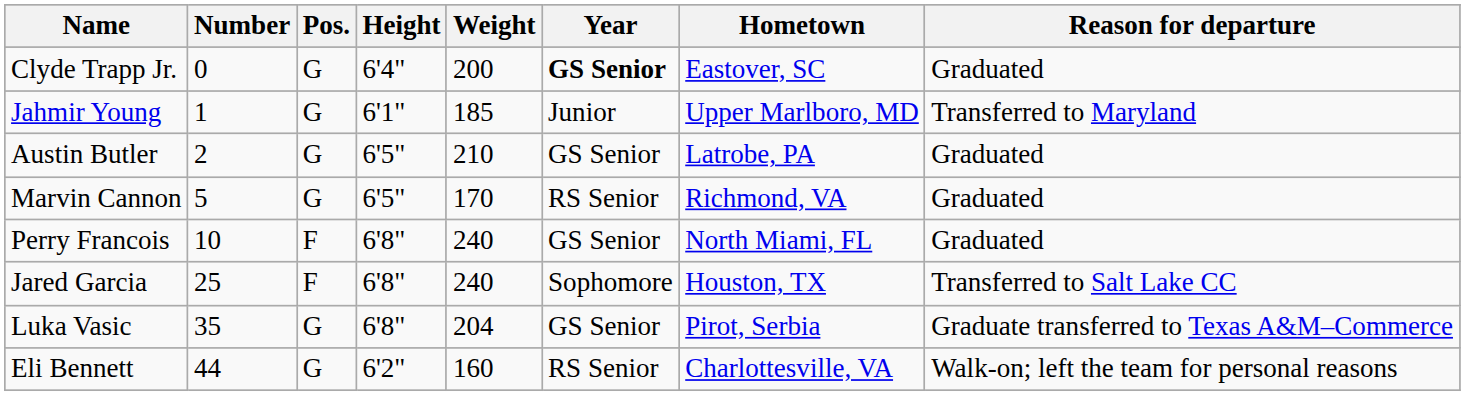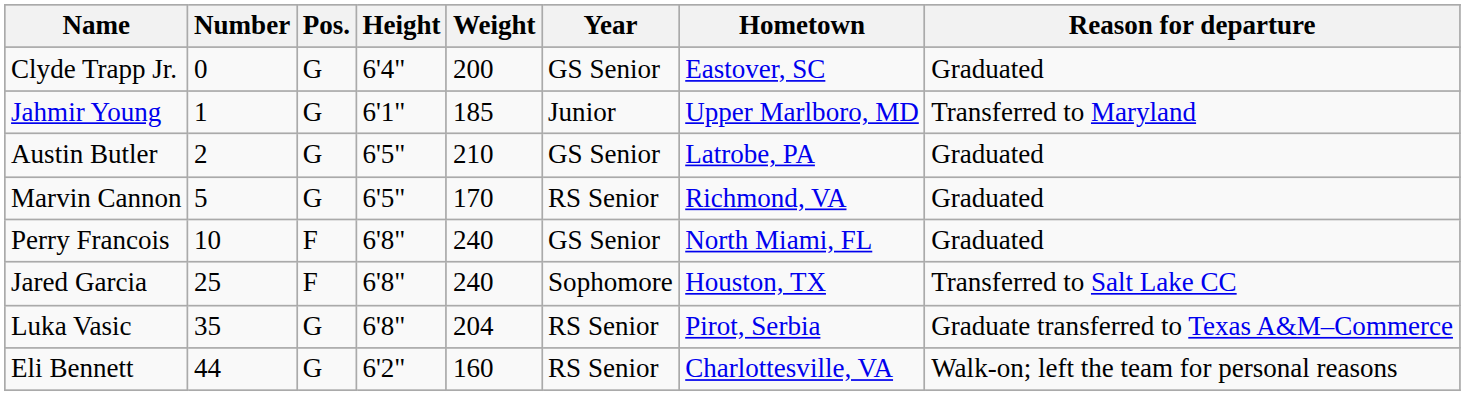Clyde Trapp Jr. | Year: bold -> normal
Luka Vasic | Year: GS Senior -> RS Senior
